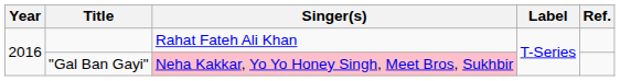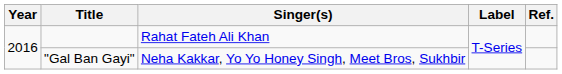"Gal Ban Gayi" | Singer(s): pink background -> no background
